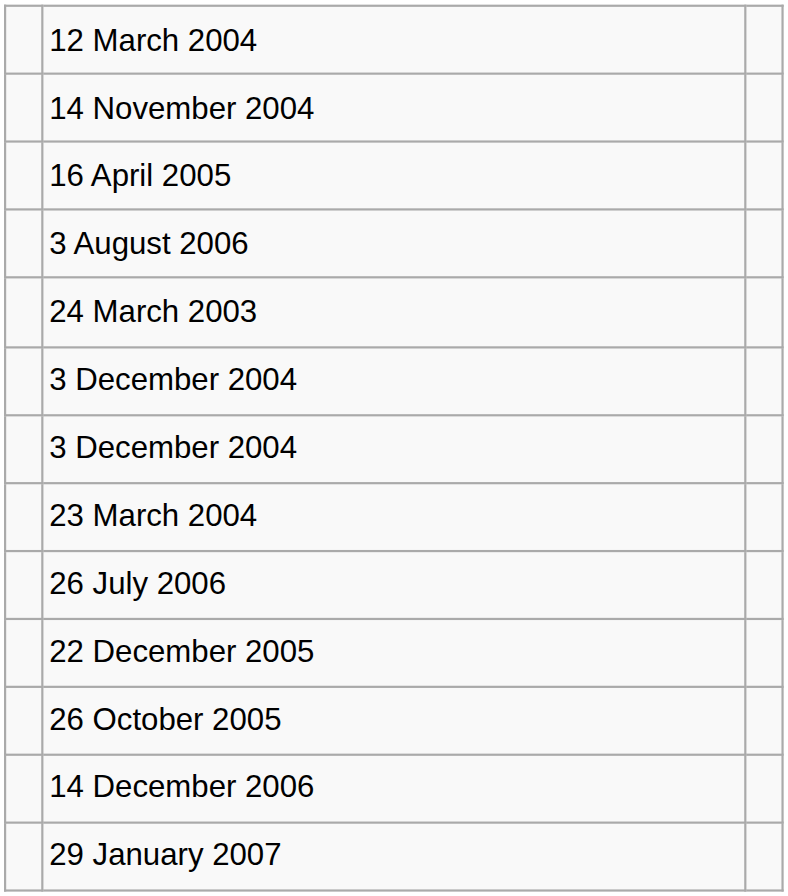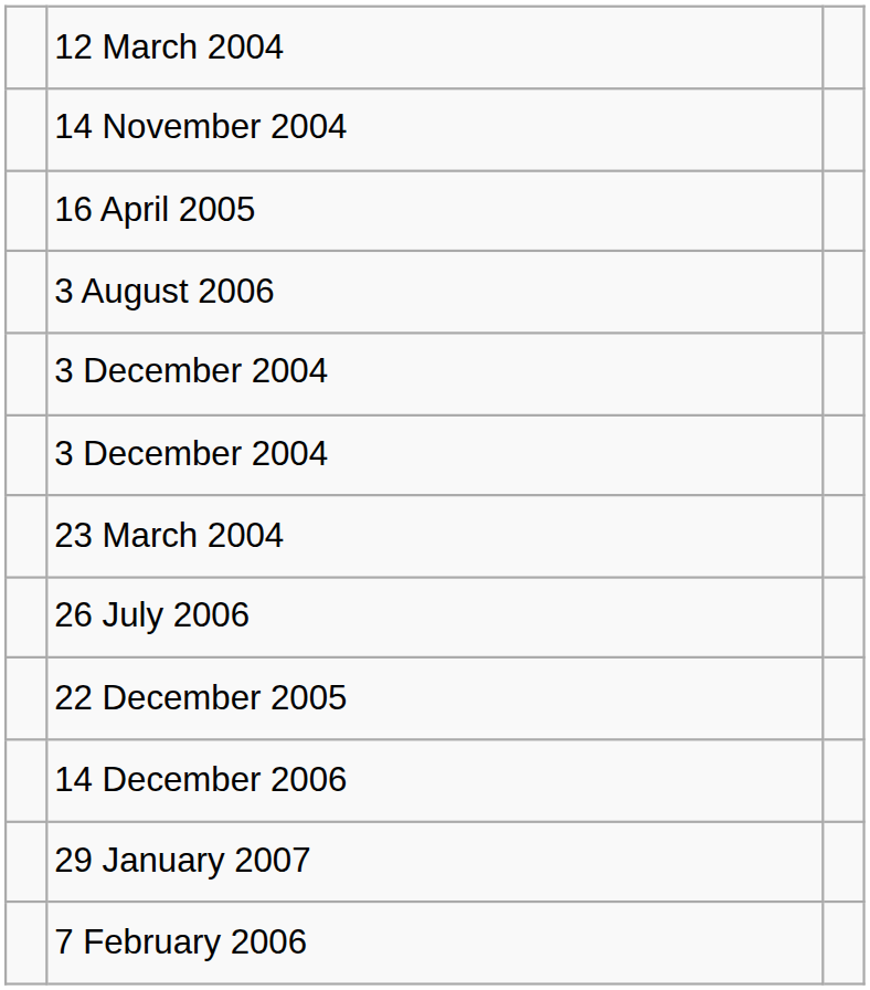- row: 24 March 2003
- row: 26 October 2005
+ row: 7 February 2006
